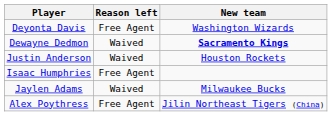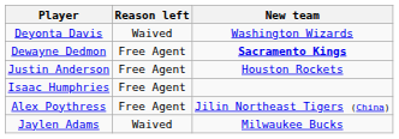Deyonta Davis | Reason left: Free Agent -> Waived
Dewayne Dedmon | Reason left: Waived -> Free Agent
Justin Anderson | Reason left: Waived -> Free Agent
rows swapped: Alex Poythress <-> Jaylen Adams
